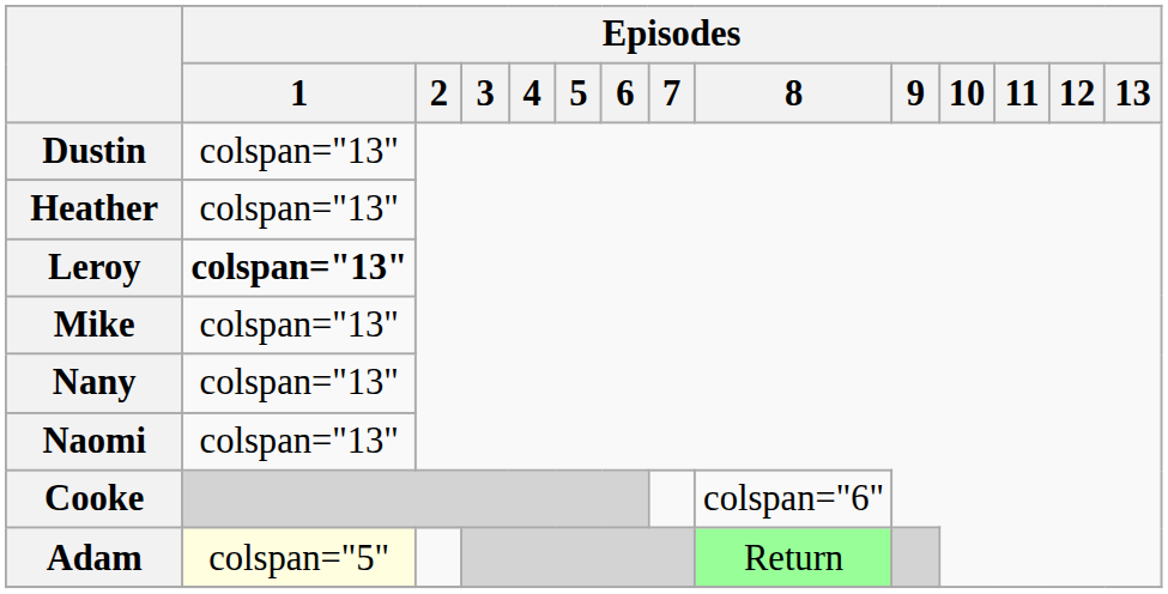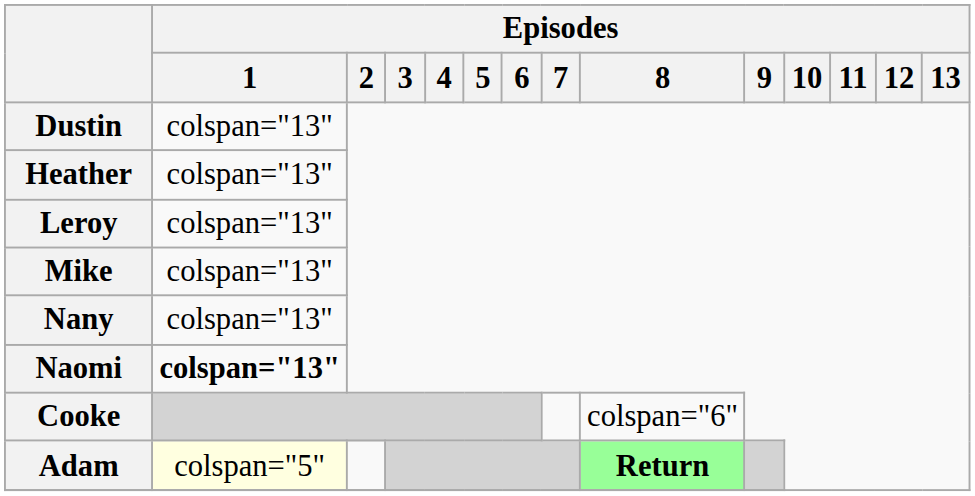Leroy | Episodes / 1: bold -> normal
Naomi | Episodes / 1: normal -> bold
Adam | Episodes / 8: normal -> bold
